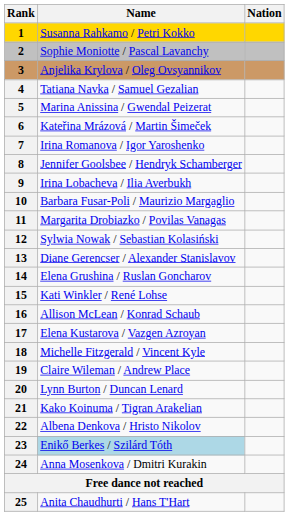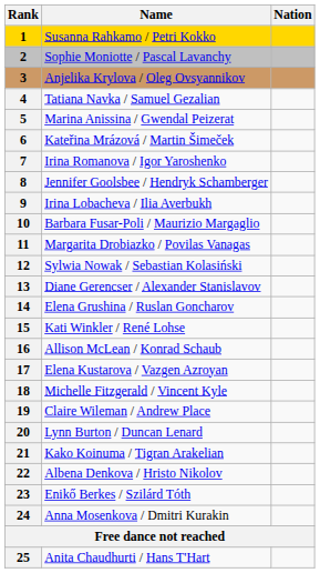Enikő Berkes / Szilárd Tóth | Name: lightblue background -> no background
